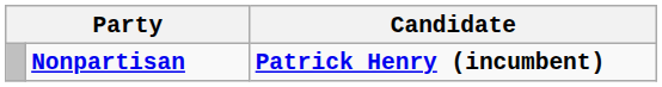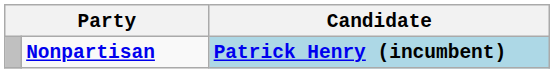Nonpartisan | Candidate: no background -> lightblue background
